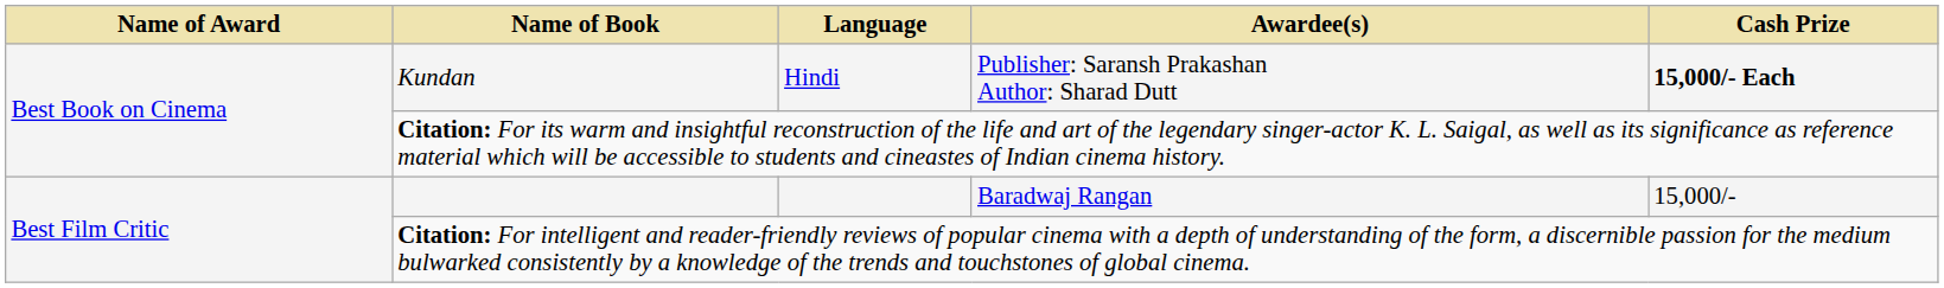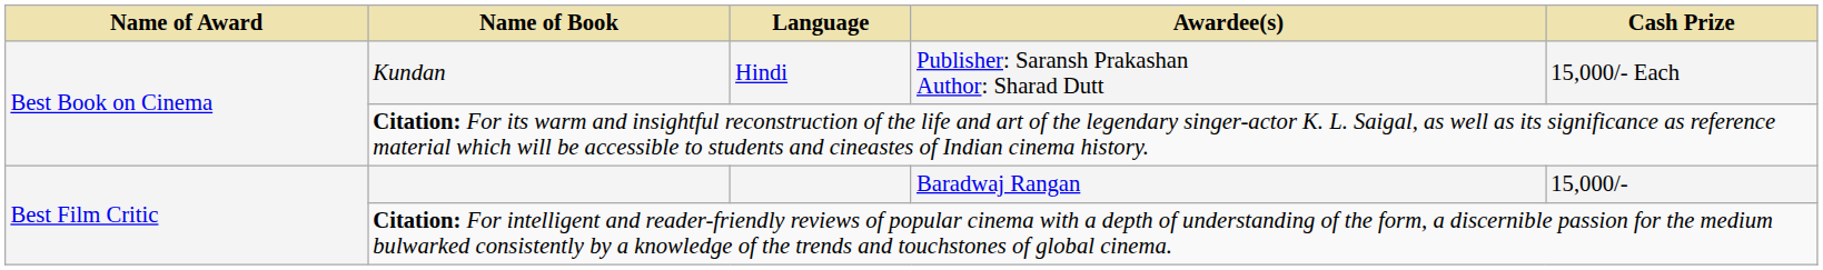Kundan | Cash Prize: bold -> normal
